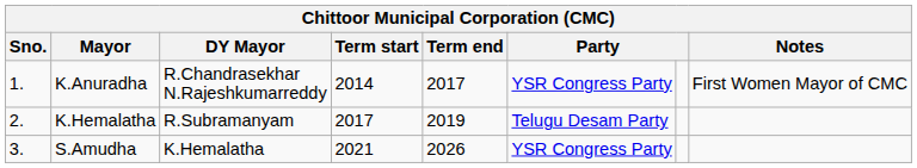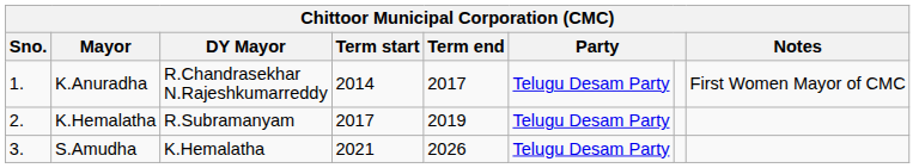K.Anuradha | column 6: YSR Congress Party -> Telugu Desam Party
S.Amudha | column 6: YSR Congress Party -> Telugu Desam Party
